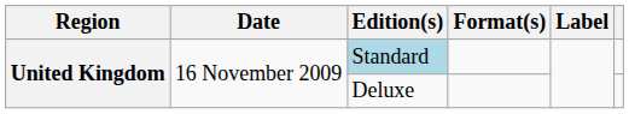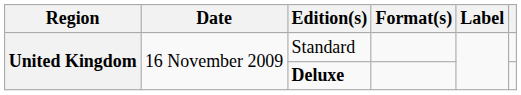Standard | Edition(s): lightblue background -> no background
Deluxe | Edition(s): normal -> bold
